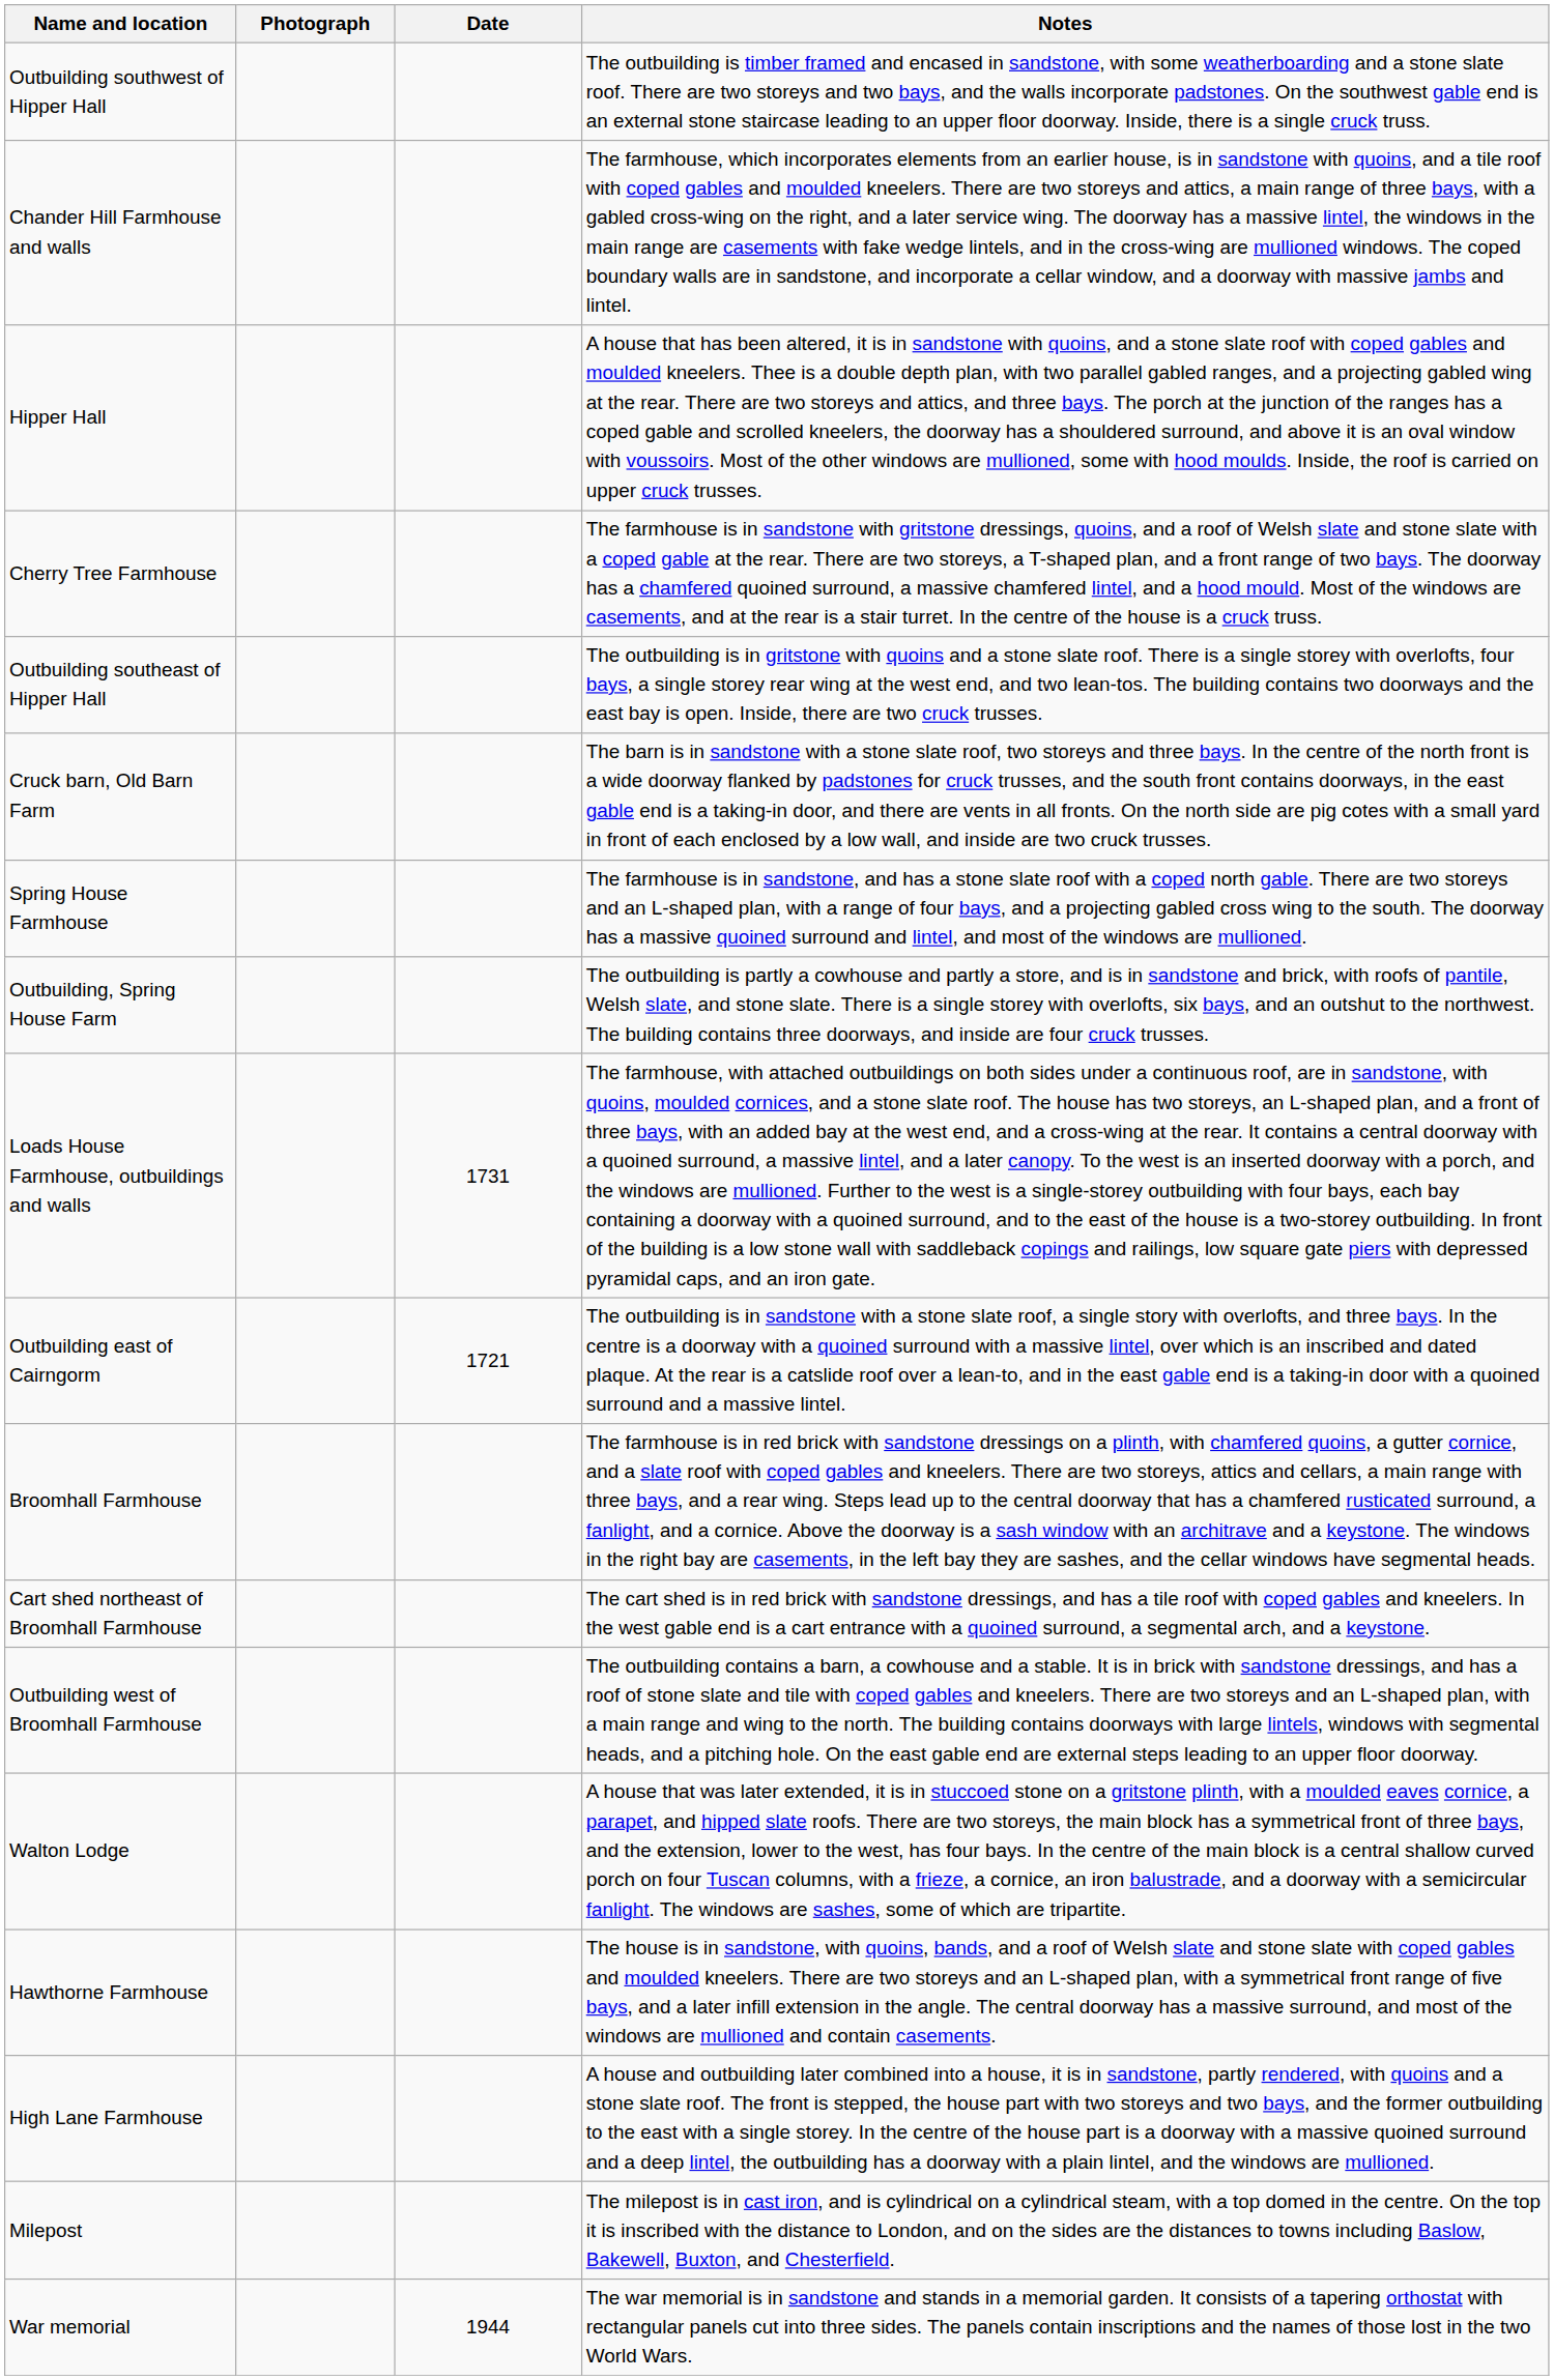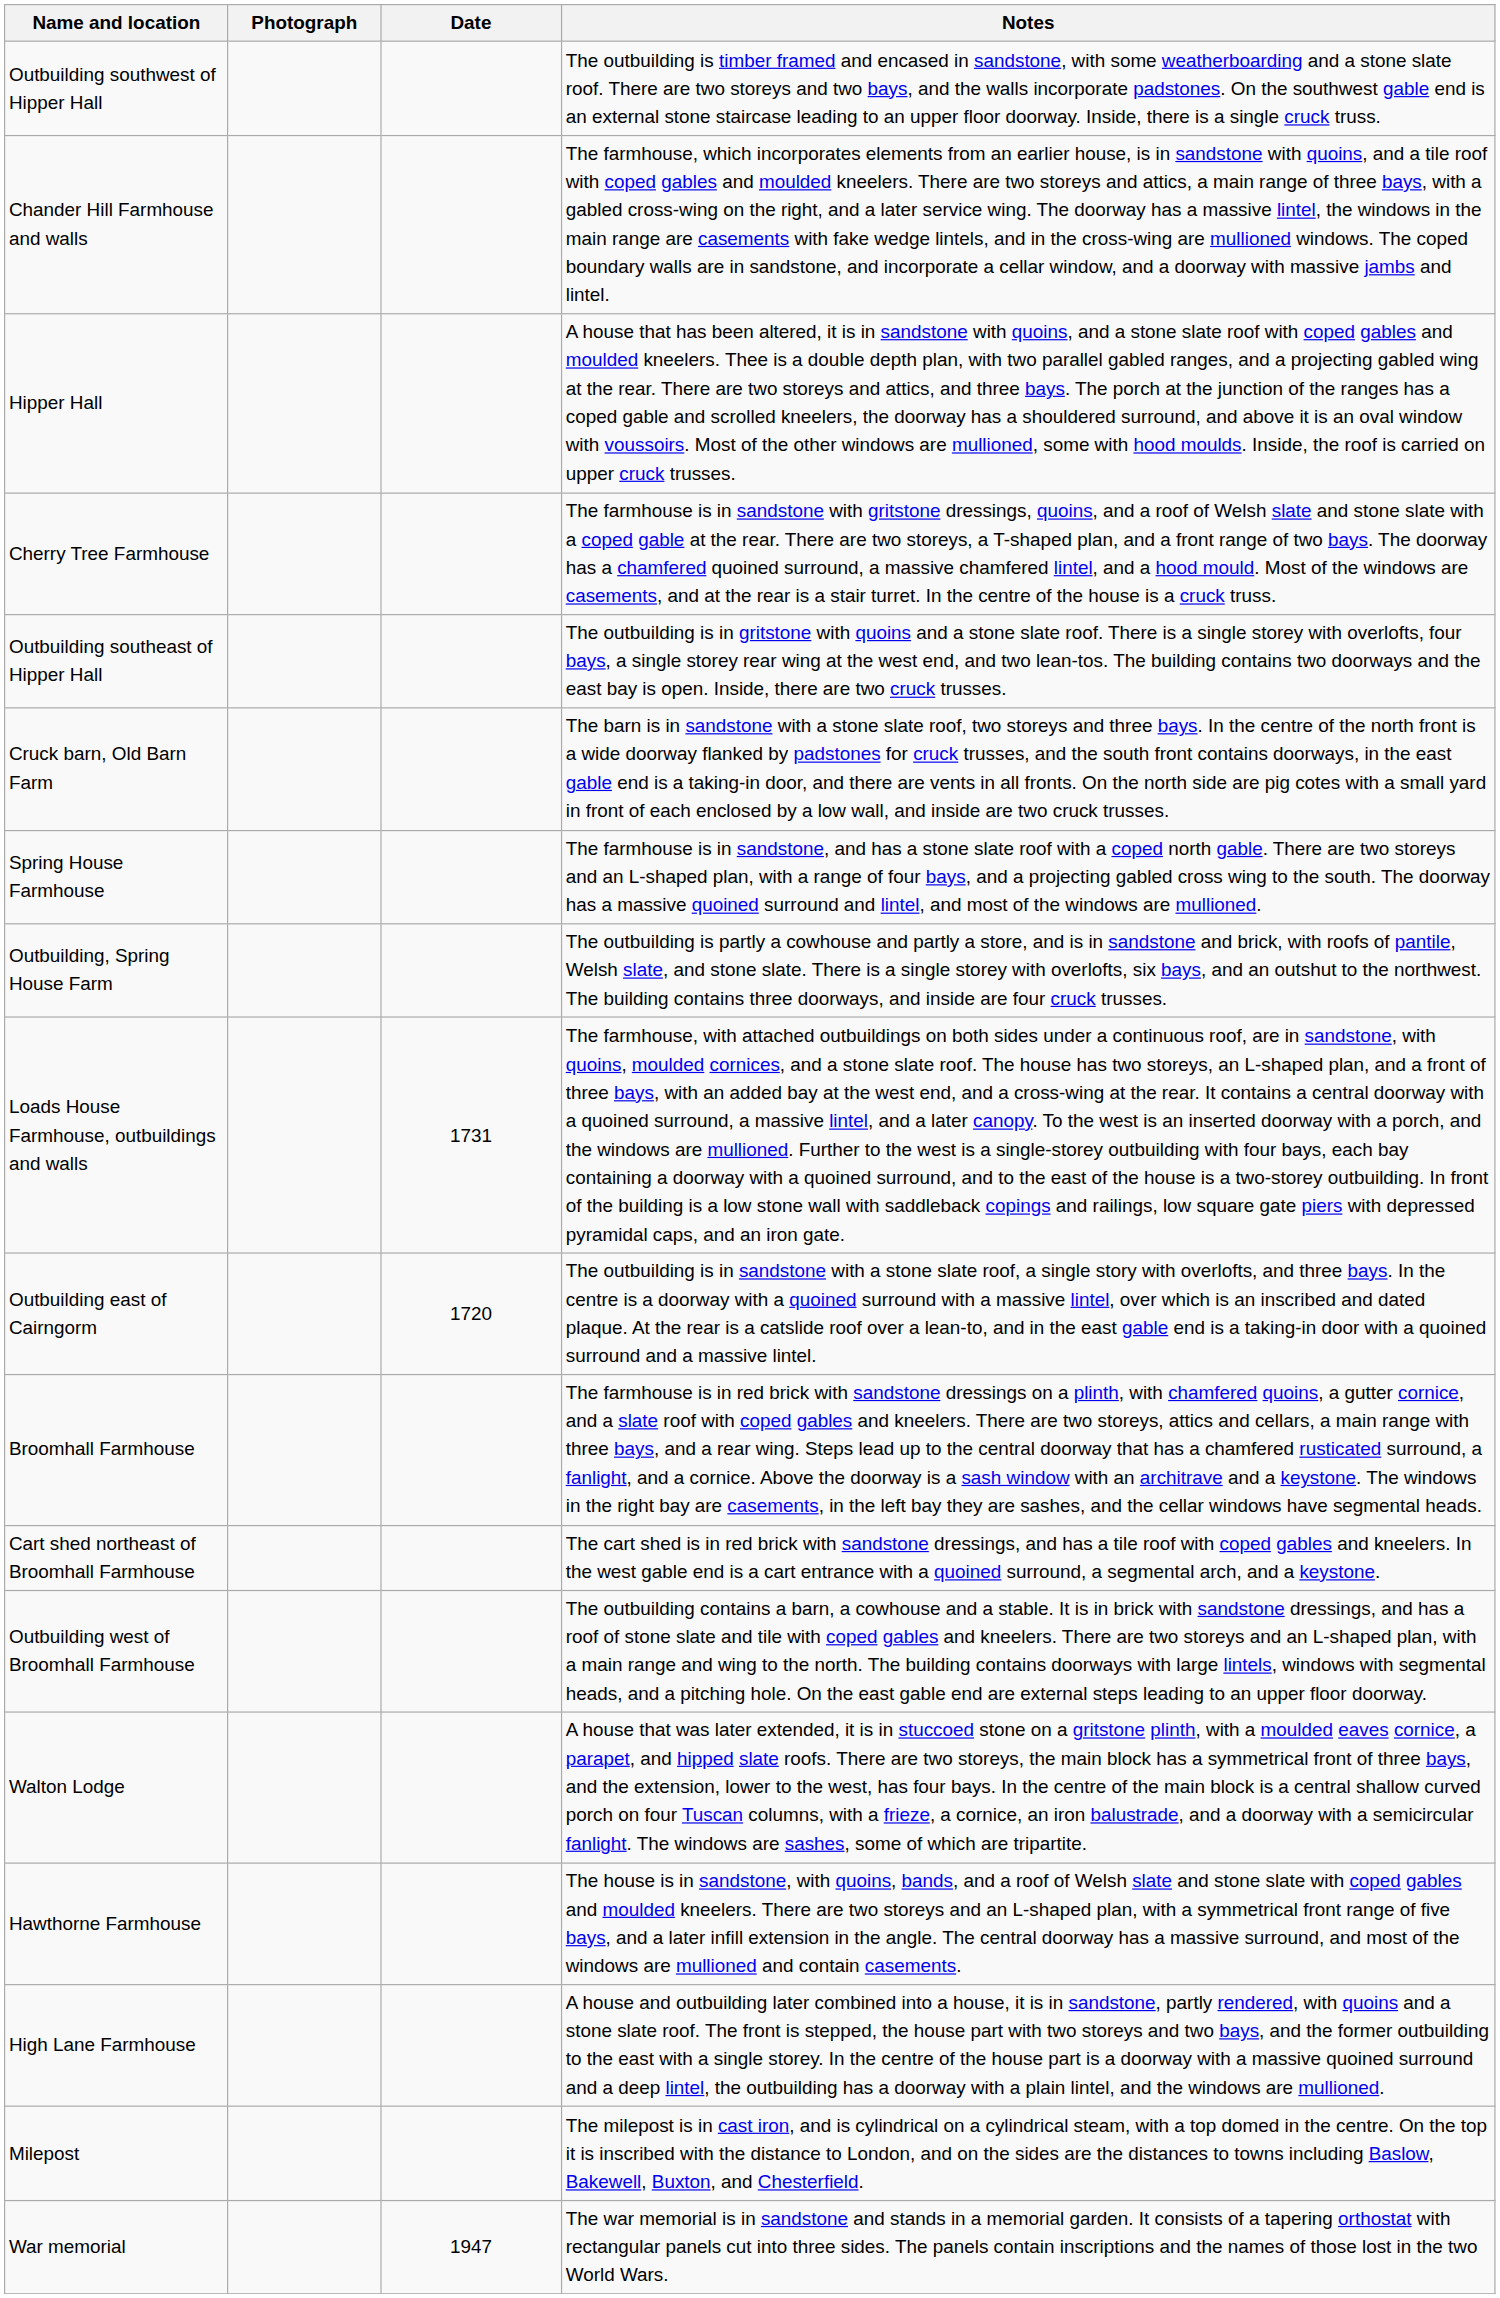Outbuilding east of Cairngorm | Date: 1721 -> 1720
War memorial | Date: 1944 -> 1947
